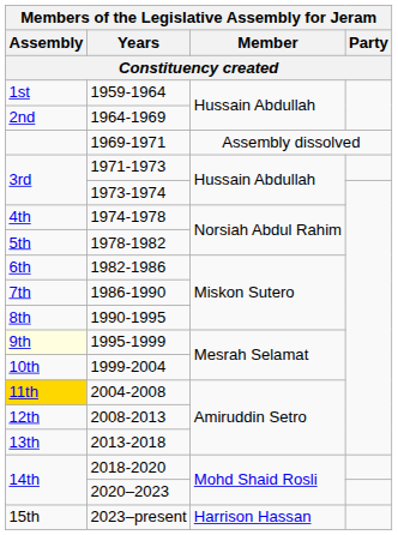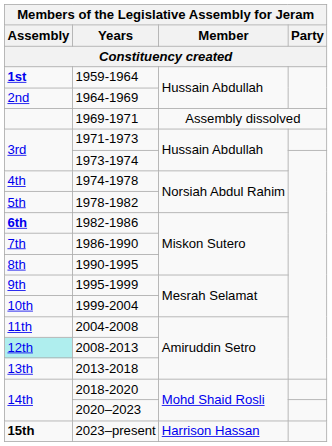1959-1964 | Assembly: normal -> bold
1982-1986 | Assembly: normal -> bold
1995-1999 | Assembly: lightyellow background -> no background
2004-2008 | Assembly: gold background -> no background
2008-2013 | Assembly: no background -> paleturquoise background
2023–present | Assembly: normal -> bold
